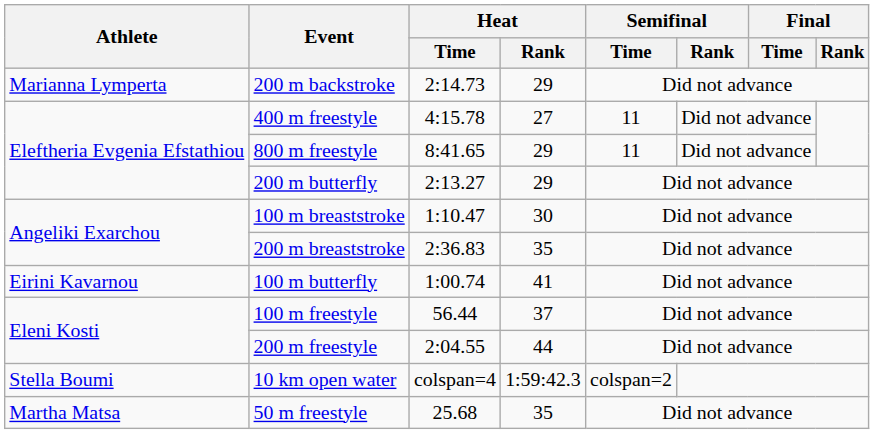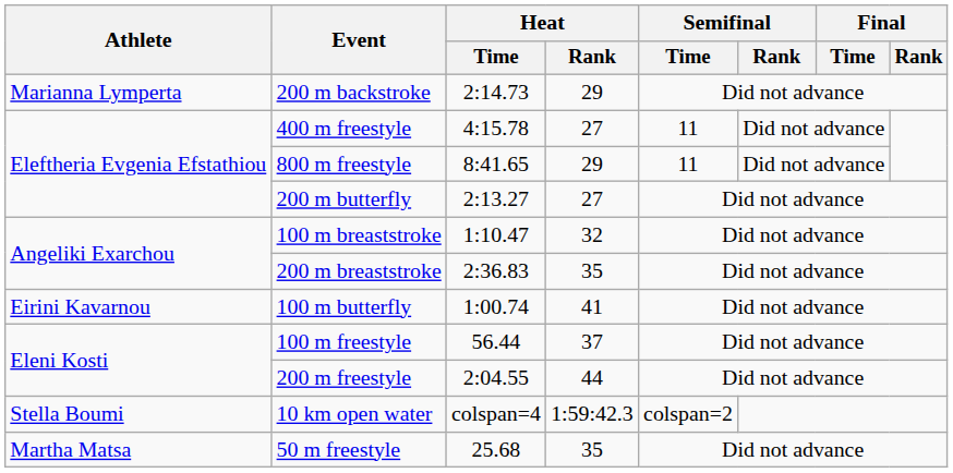200 m butterfly | Heat / Rank: 29 -> 27
100 m breaststroke | Heat / Rank: 30 -> 32
